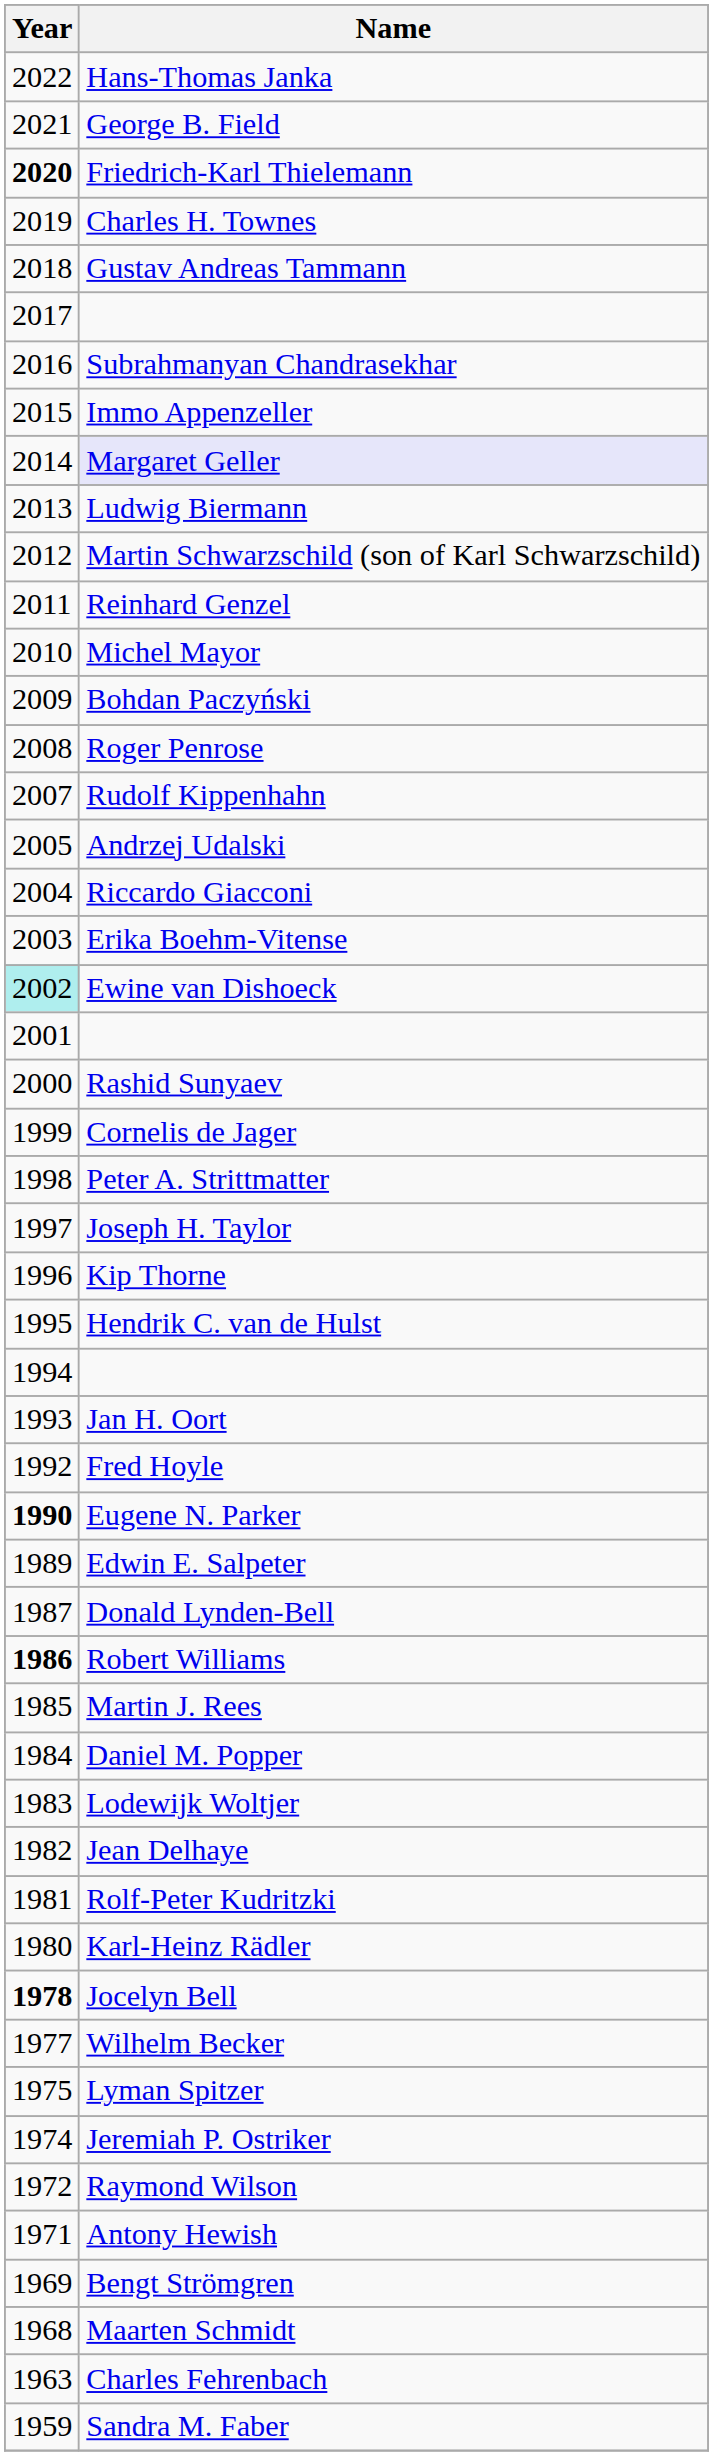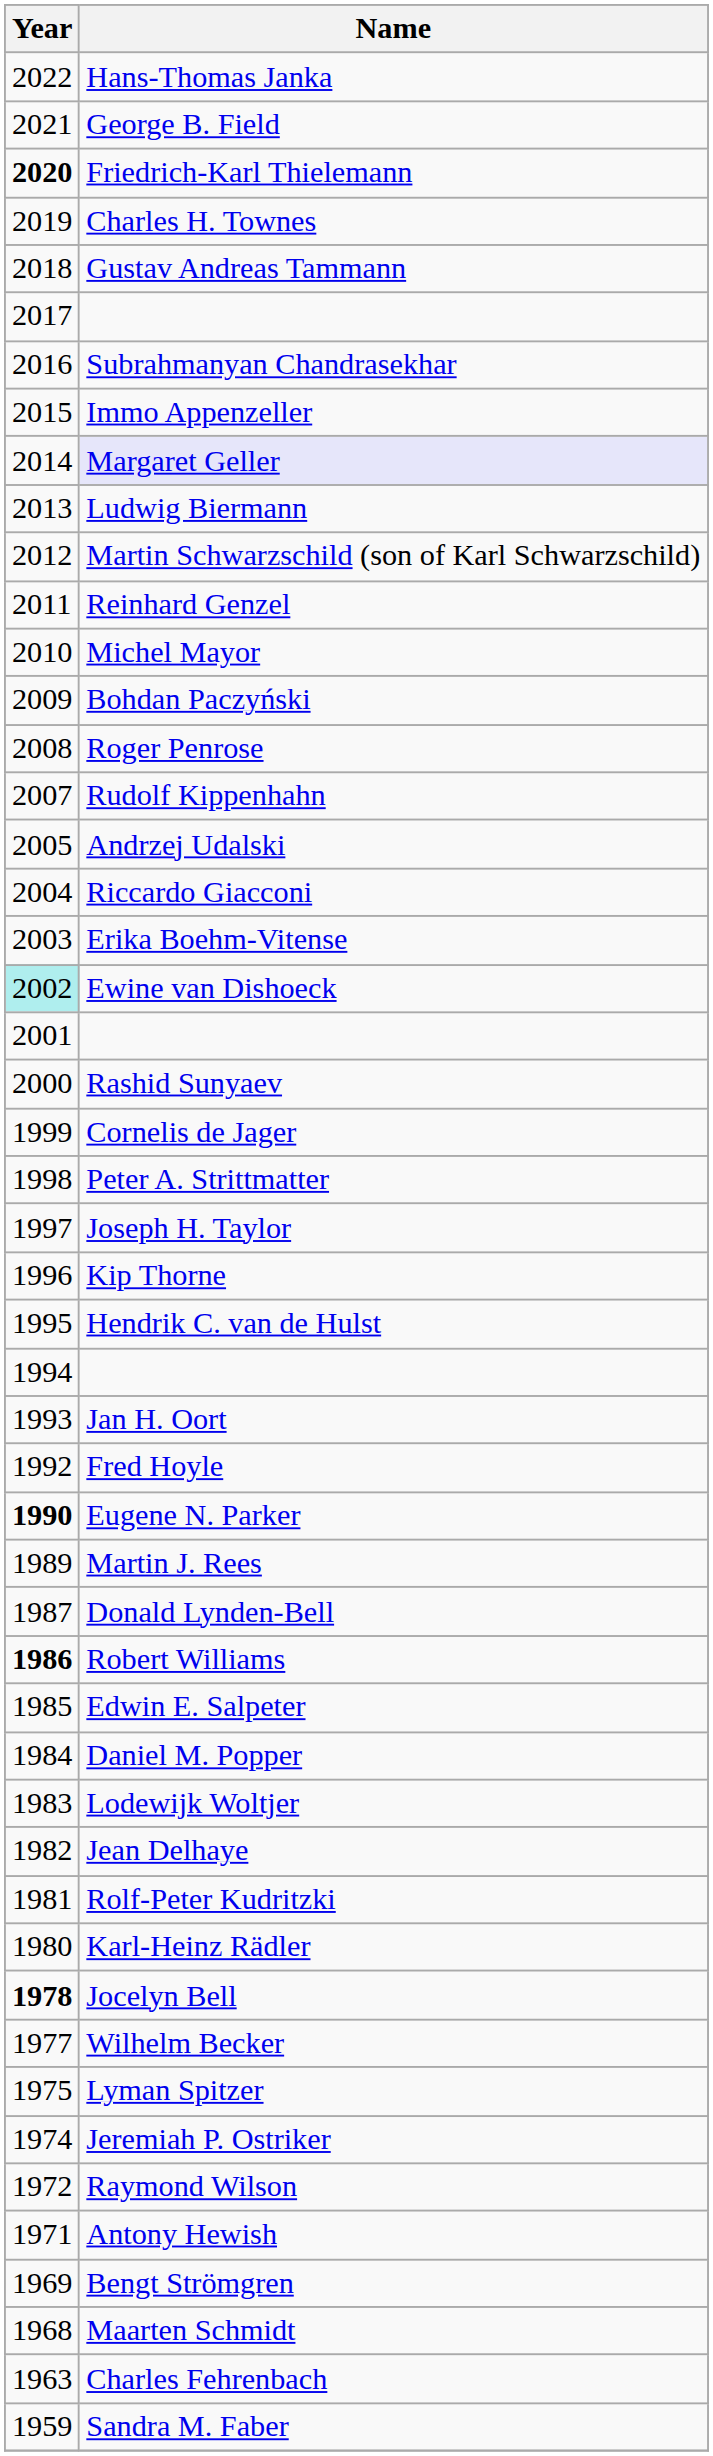row 33 | Name: Edwin E. Salpeter -> Martin J. Rees
row 36 | Name: Martin J. Rees -> Edwin E. Salpeter
